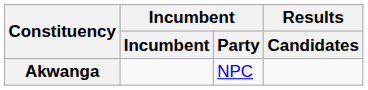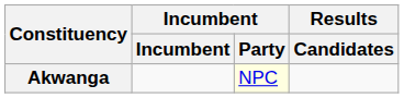Akwanga | Incumbent / Party: no background -> lightyellow background
